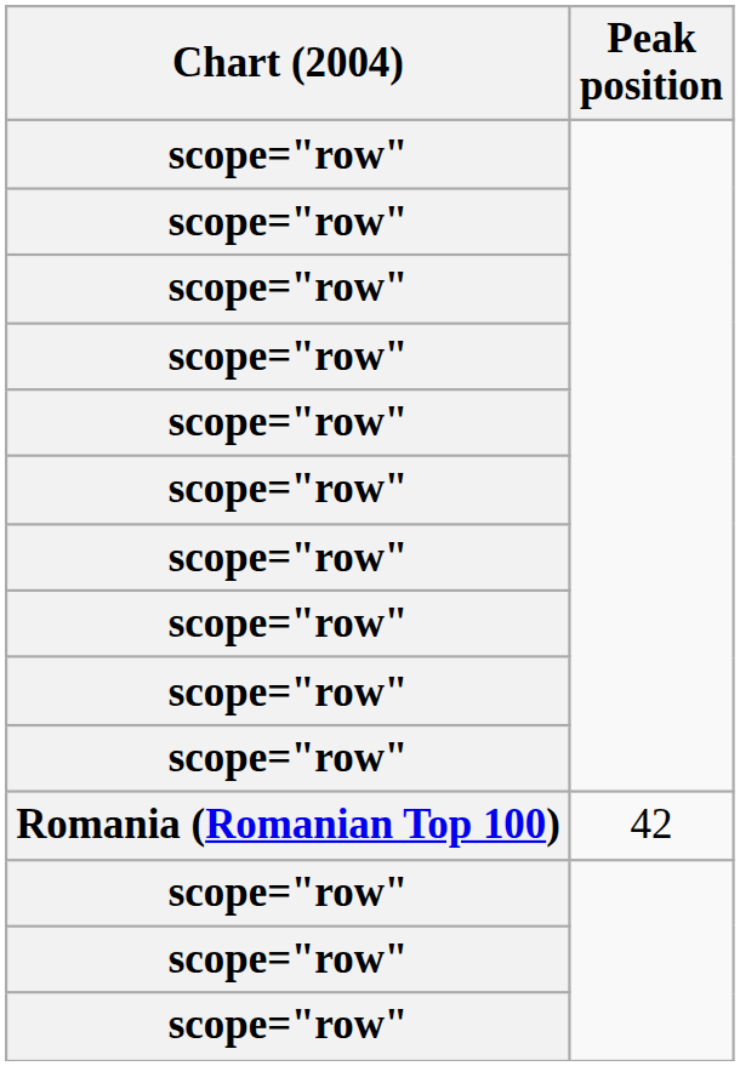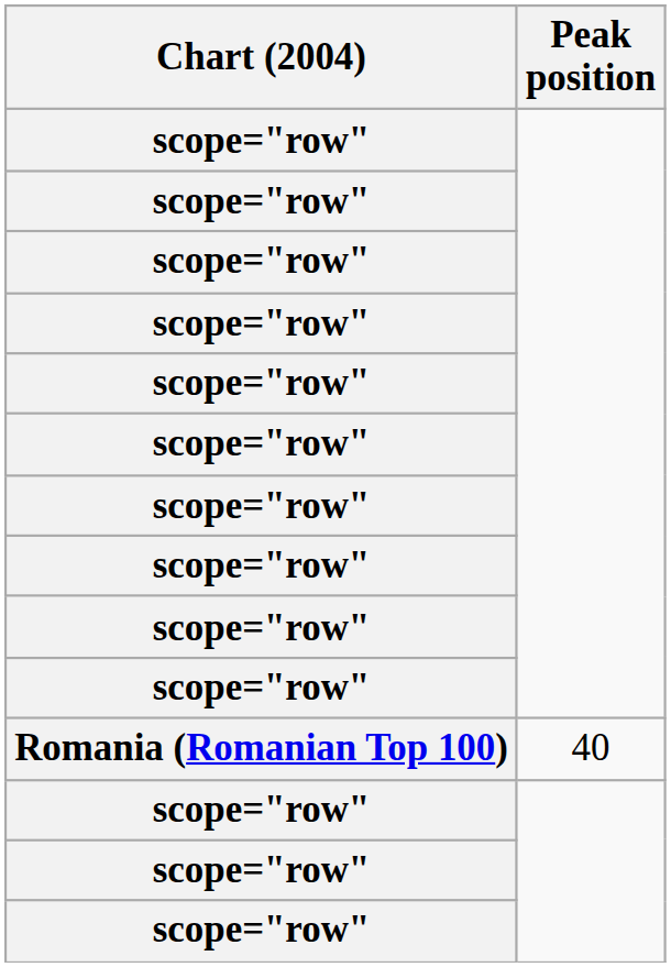Romania (Romanian Top 100) | Peak position: 42 -> 40
